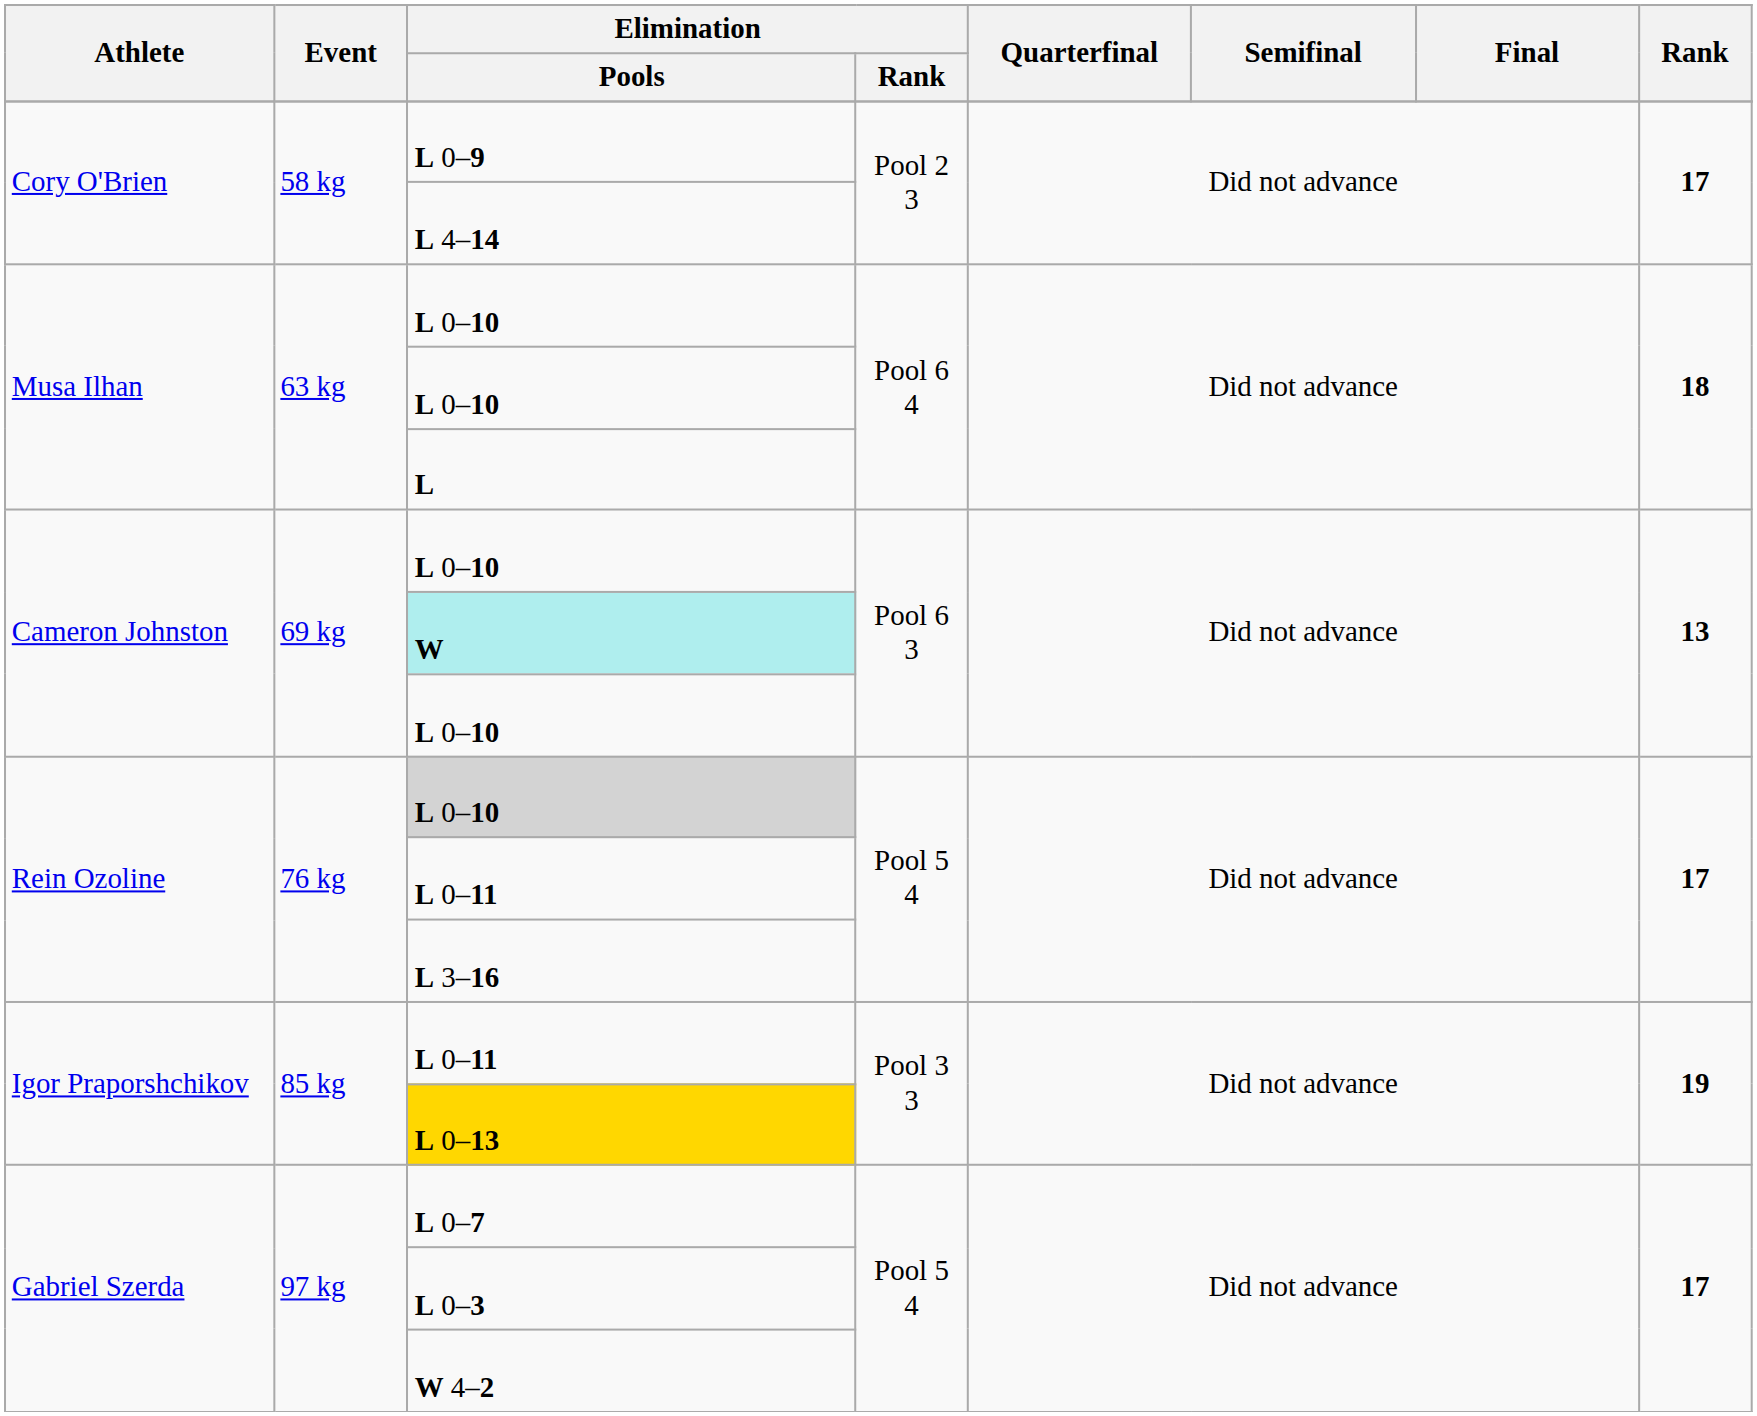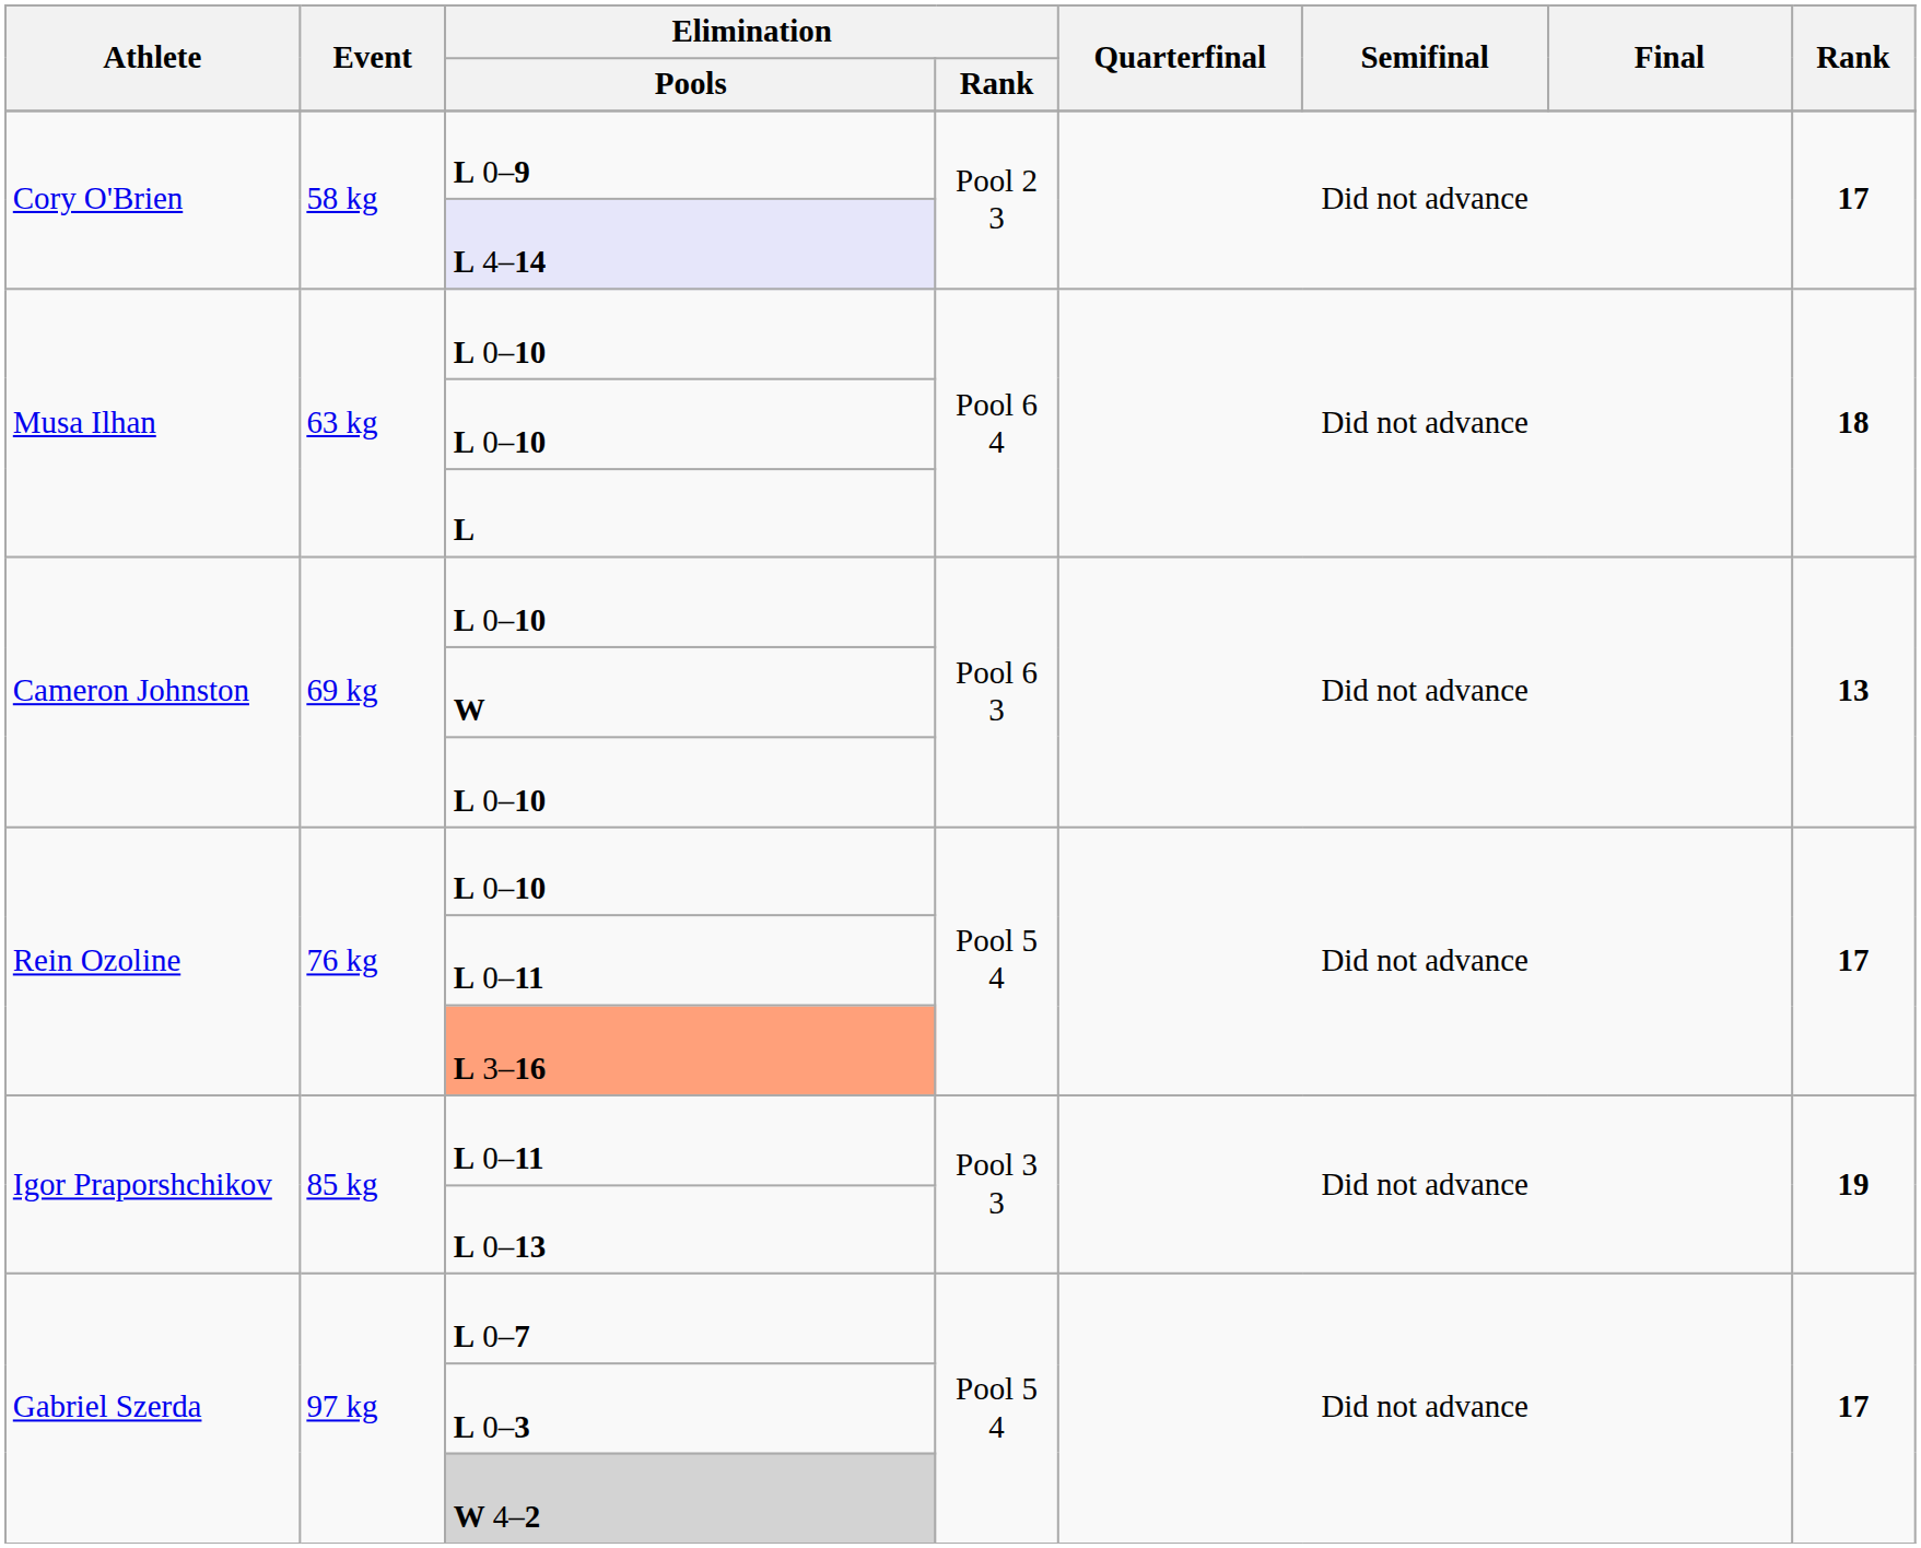L 4–14 | Elimination / Pools: no background -> lavender background
W | Elimination / Pools: paleturquoise background -> no background
Rein Ozoline / L 0–10 | Elimination / Pools: lightgrey background -> no background
L 3–16 | Elimination / Pools: no background -> lightsalmon background
L 0–13 | Elimination / Pools: gold background -> no background
W 4–2 | Elimination / Pools: no background -> lightgrey background
